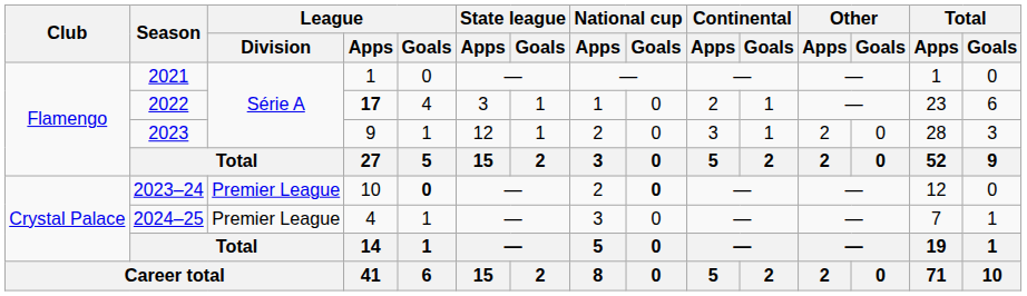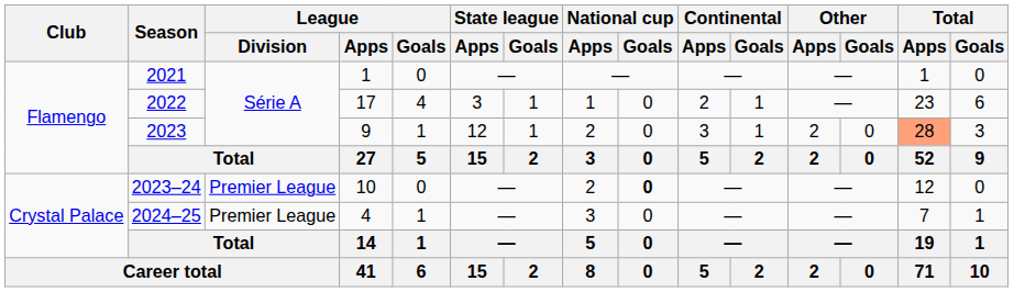2022 | League / Apps: bold -> normal
2023 | Total / Apps: no background -> lightsalmon background
2023–24 | League / Goals: bold -> normal
